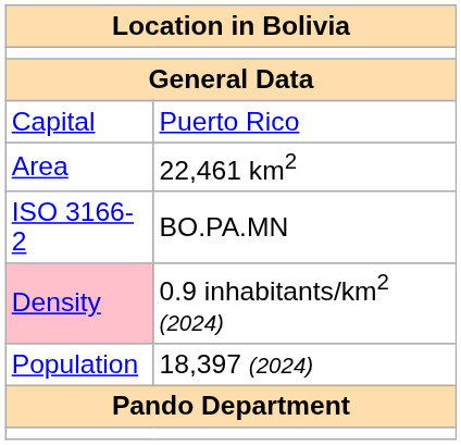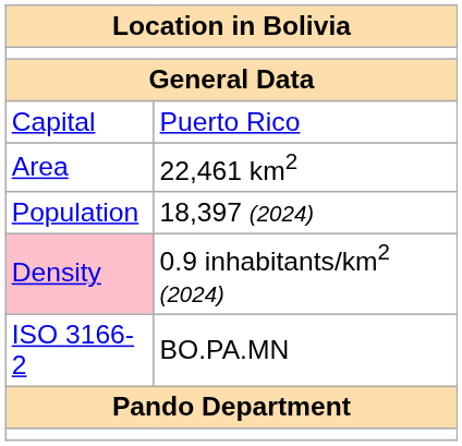row 6 | column 1: ISO 3166-2 -> Population
row 6 | column 2: BO.PA.MN -> 18,397 (2024)
row 8 | column 1: Population -> ISO 3166-2
row 8 | column 2: 18,397 (2024) -> BO.PA.MN
